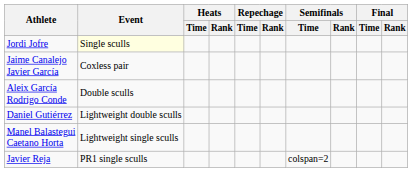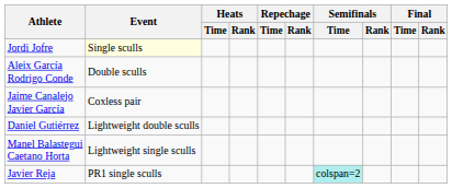rows swapped: Aleix García Rodrigo Conde <-> Jaime Canalejo Javier García
Javier Reja | Semifinals / Time: no background -> paleturquoise background
